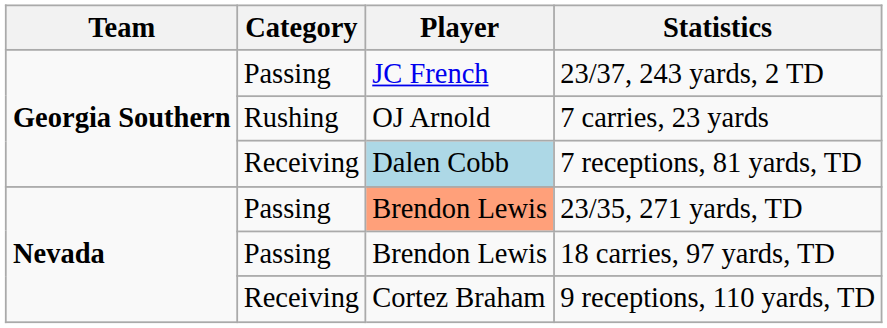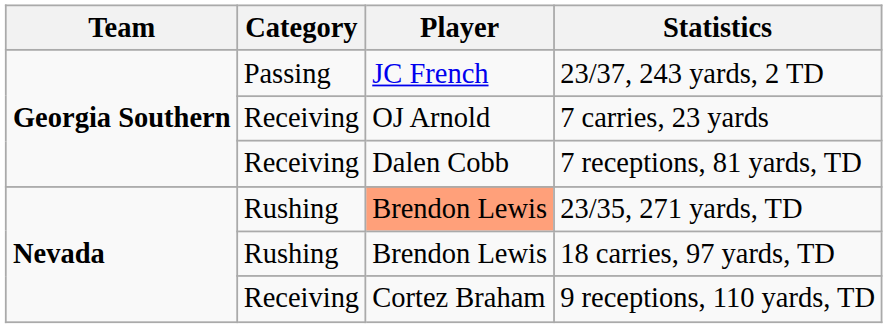7 carries, 23 yards | Category: Rushing -> Receiving
7 receptions, 81 yards, TD | Player: lightblue background -> no background
23/35, 271 yards, TD | Category: Passing -> Rushing
18 carries, 97 yards, TD | Category: Passing -> Rushing
